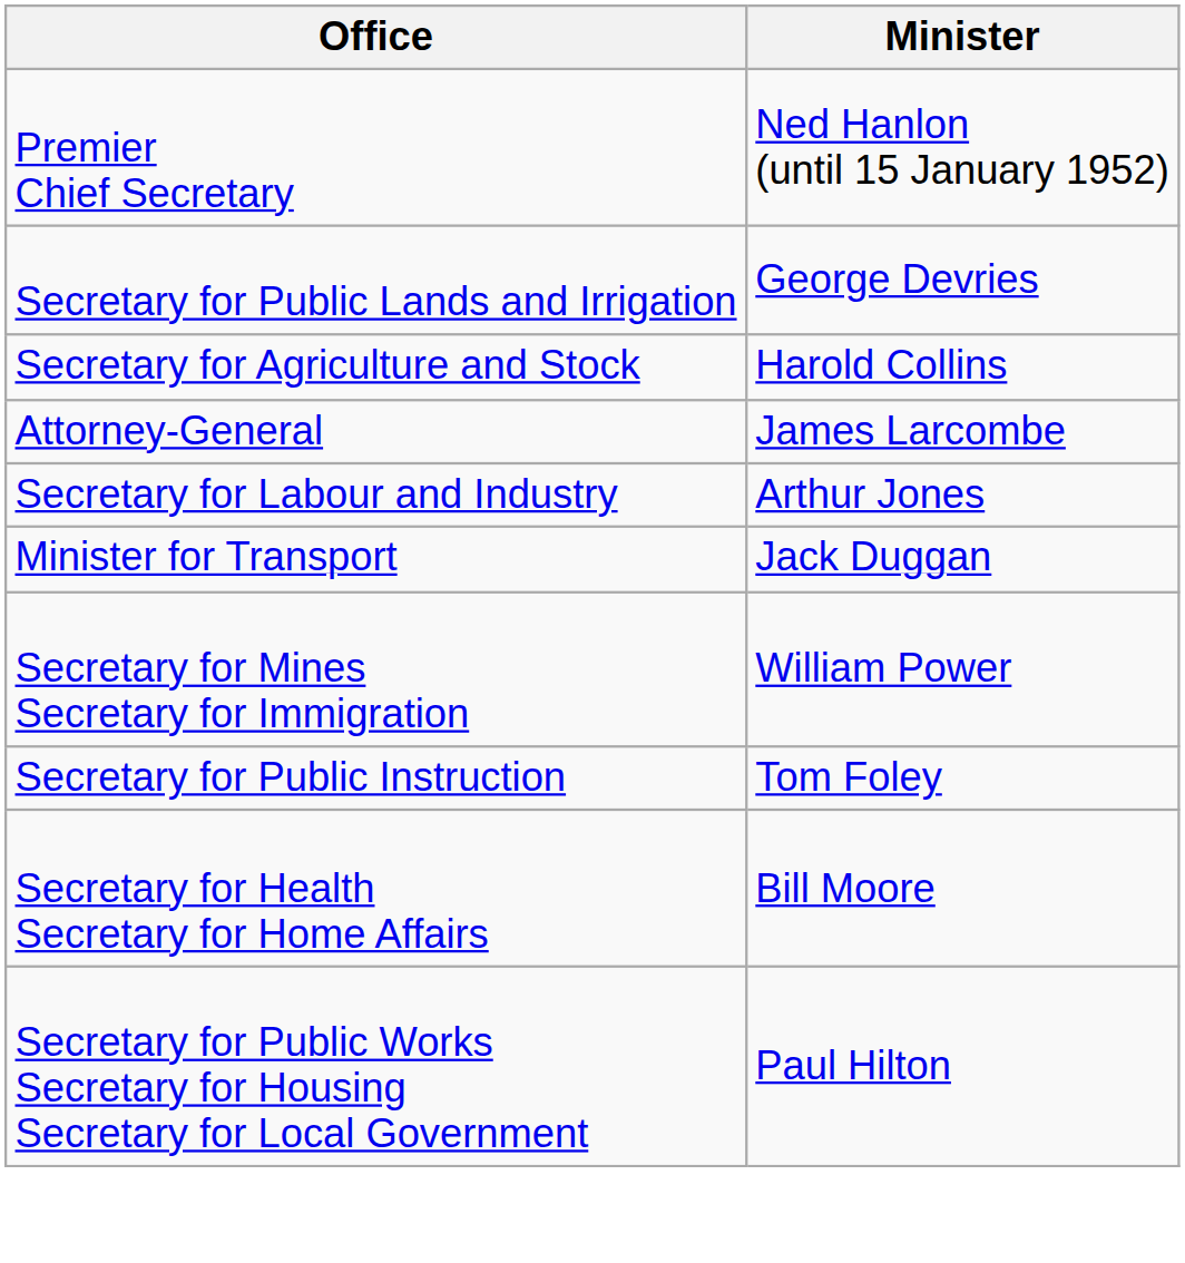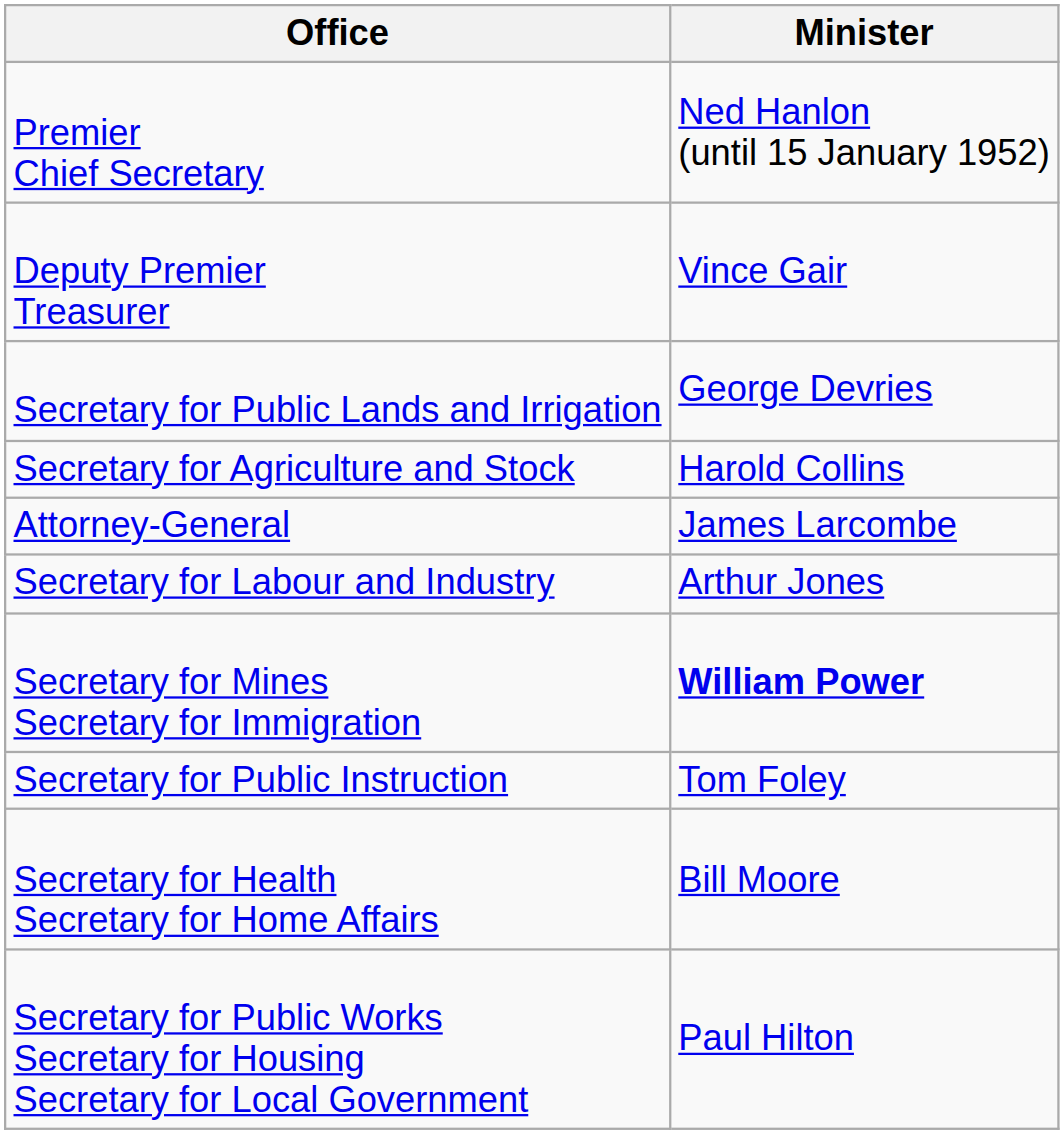+ row: Deputy Premier Treasurer | Vince Gair
- row: Minister for Transport | Jack Duggan
Secretary for Mines Secretary for Immigration | Minister: normal -> bold
